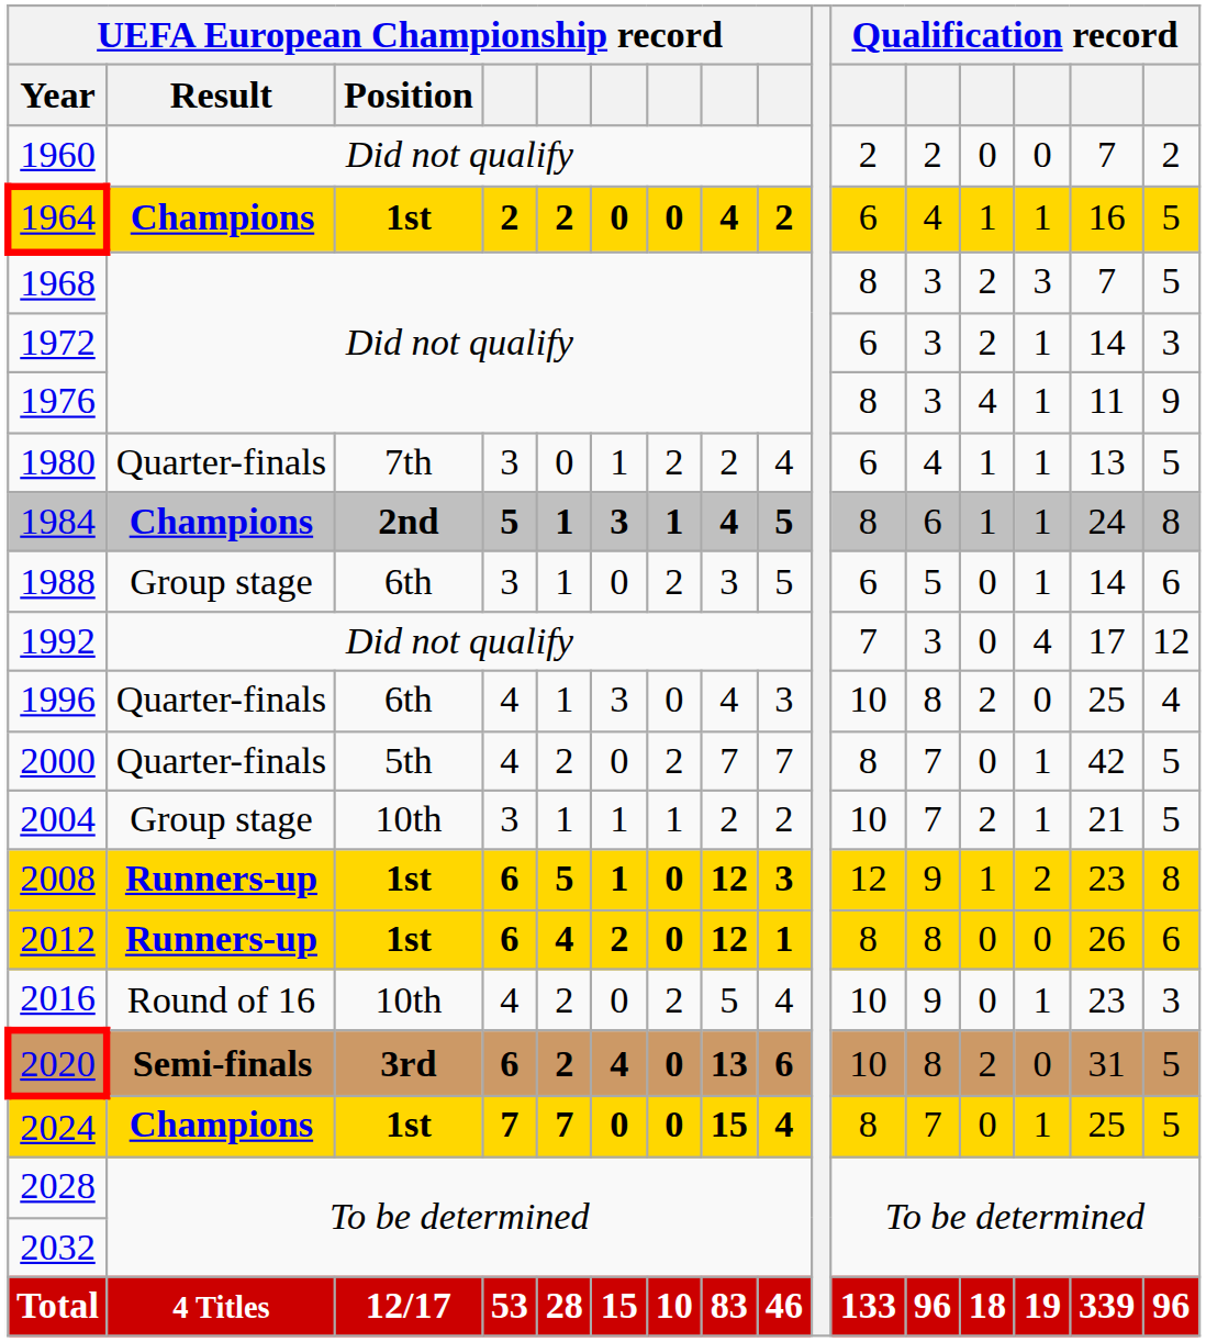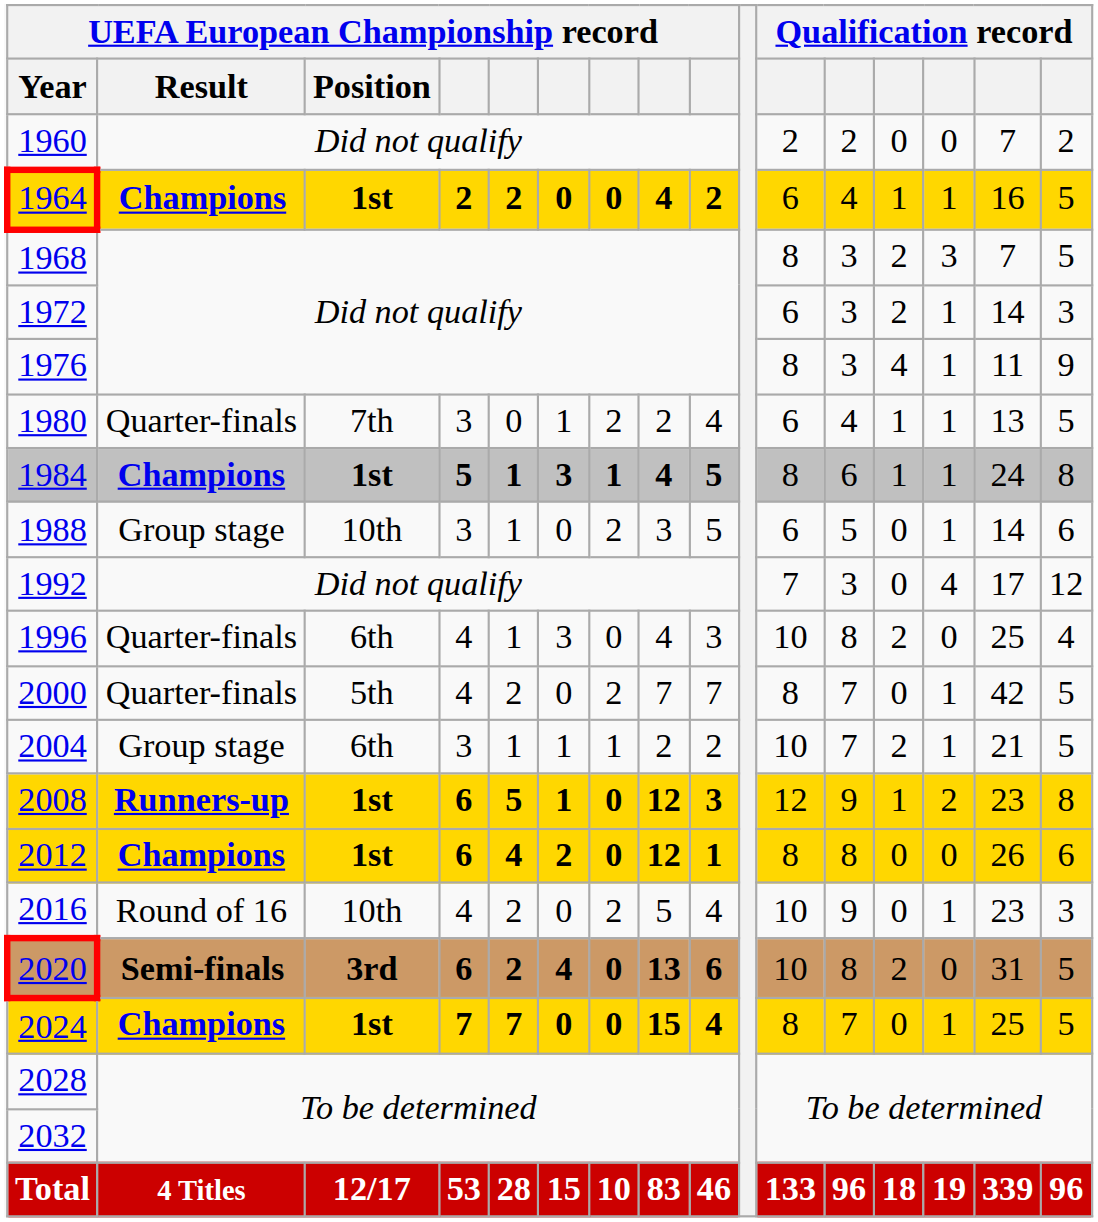1984 | UEFA European Championship record / Position: 2nd -> 1st
1988 | UEFA European Championship record / Position: 6th -> 10th
2004 | UEFA European Championship record / Position: 10th -> 6th
2012 | UEFA European Championship record / Result: Runners-up -> Champions
